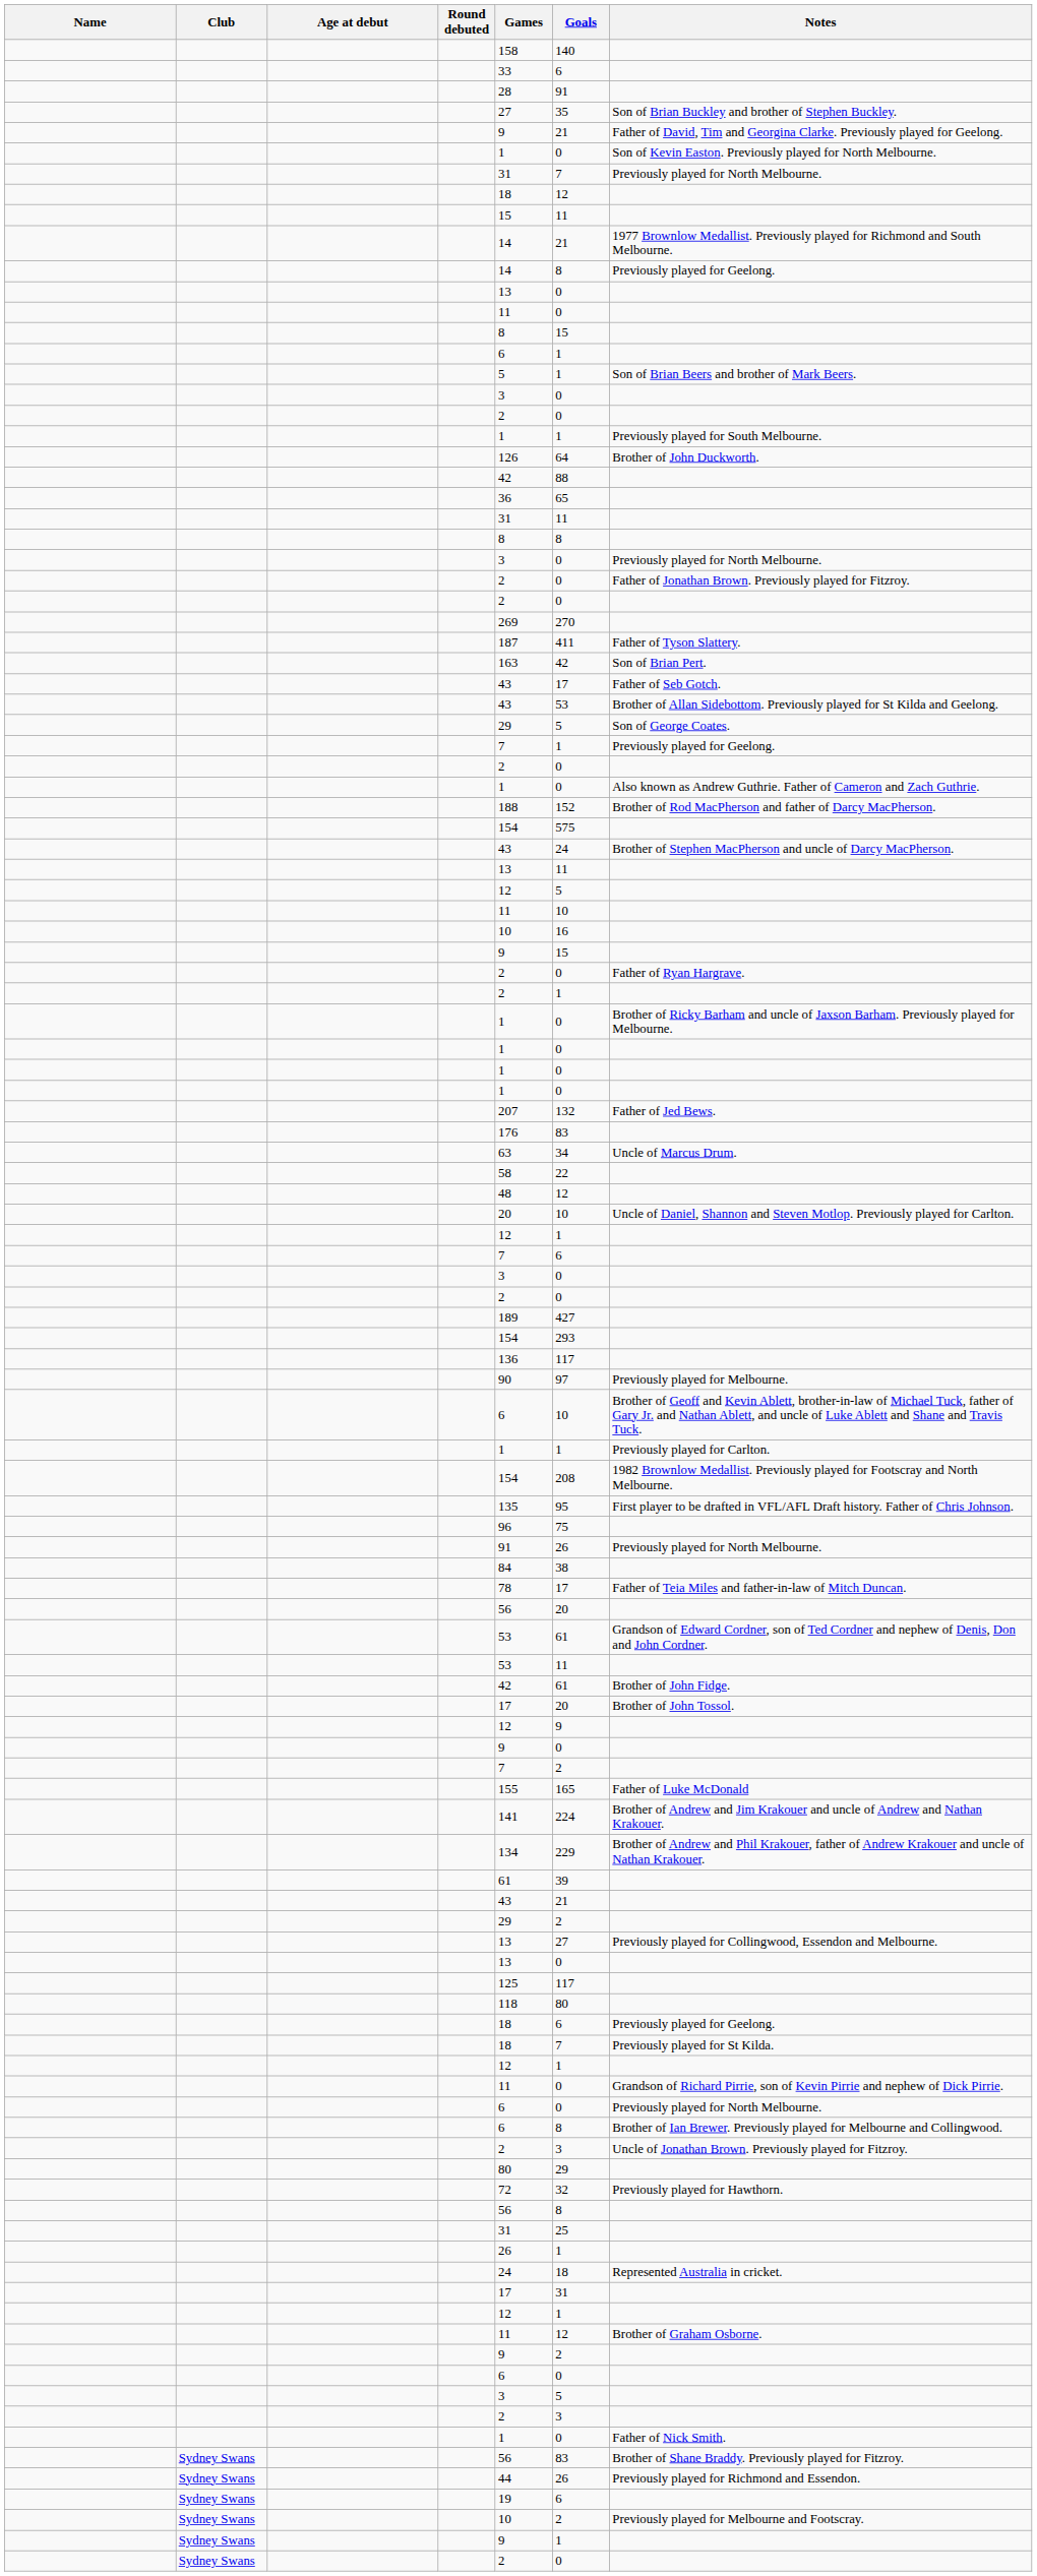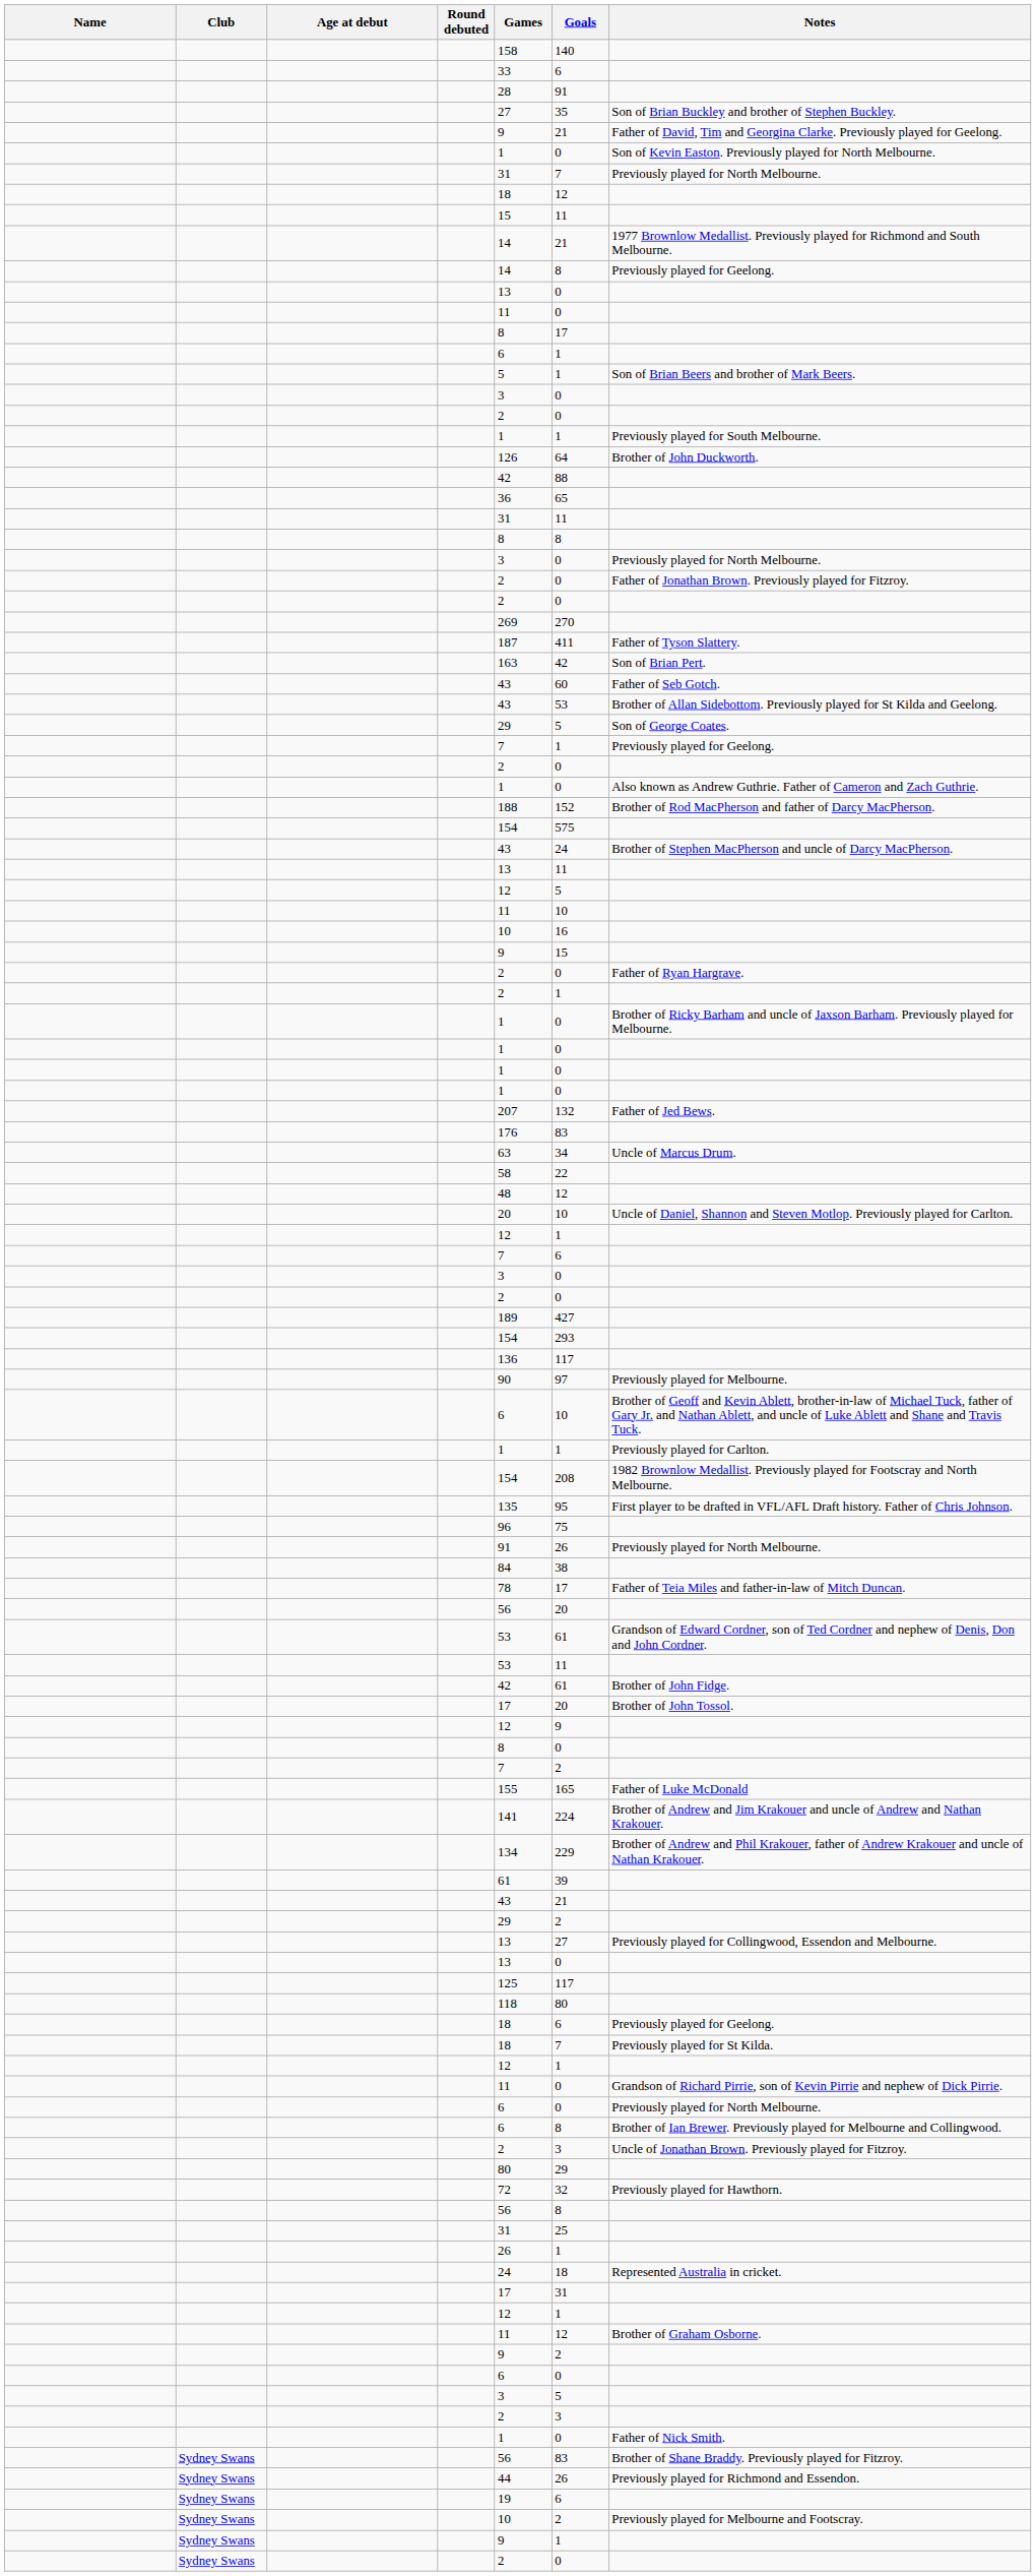row 15 | Goals: 15 -> 17
row 32 | Goals: 17 -> 60
row 80 | Games: 9 -> 8
